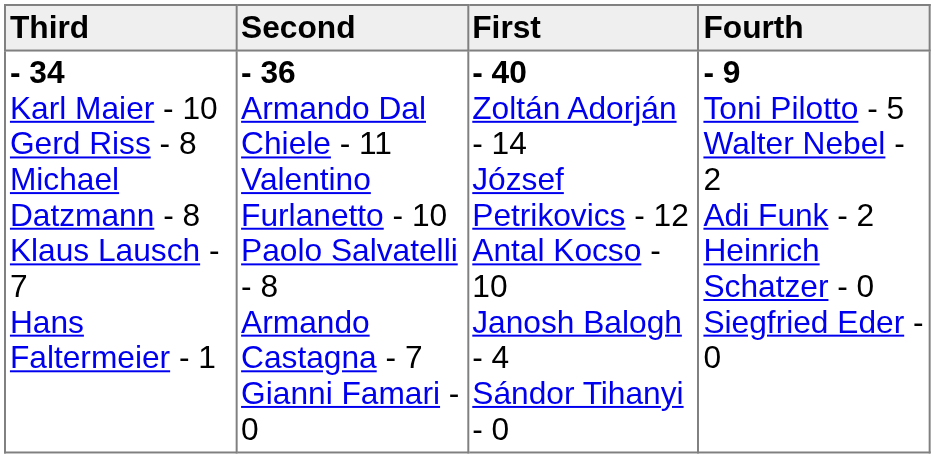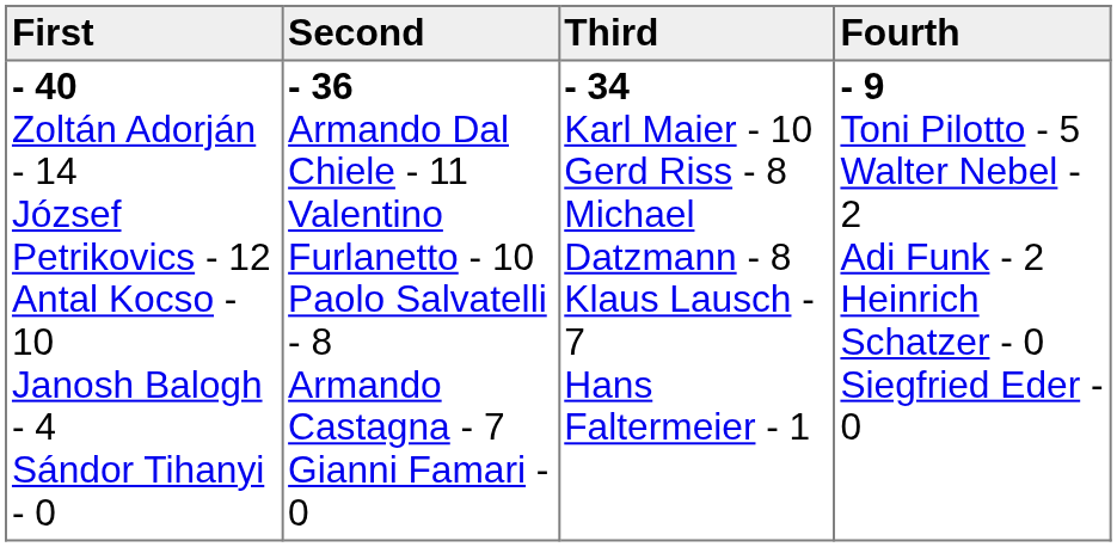columns swapped: First <-> Third
